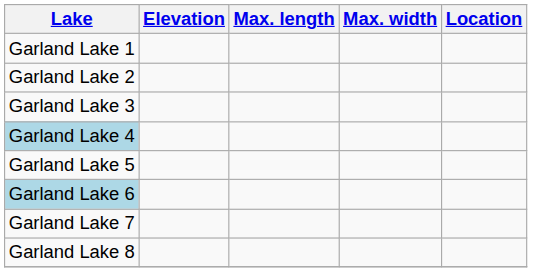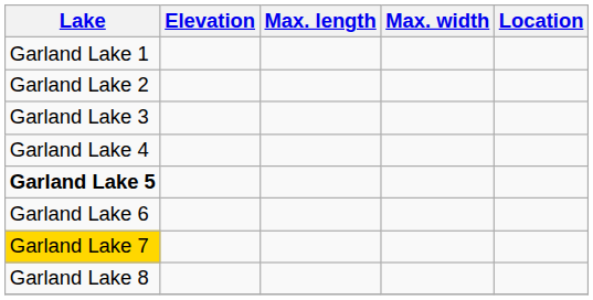Garland Lake 4 | Lake: lightblue background -> no background
Garland Lake 5 | Lake: normal -> bold
Garland Lake 6 | Lake: lightblue background -> no background
Garland Lake 7 | Lake: no background -> gold background
